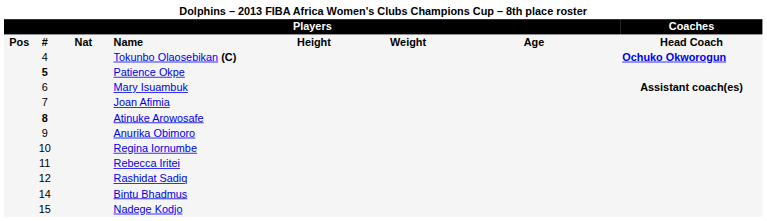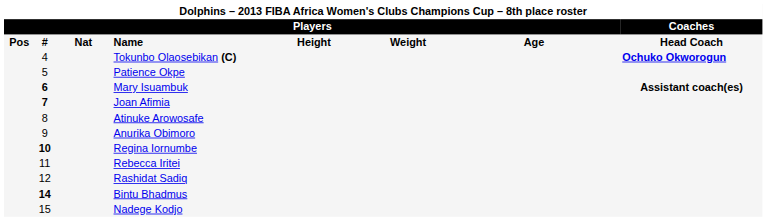Patience Okpe | column 2: bold -> normal
Mary Isuambuk | column 2: normal -> bold
Joan Afimia | column 2: normal -> bold
Atinuke Arowosafe | column 2: bold -> normal
Regina Iornumbe | column 2: normal -> bold
Bintu Bhadmus | column 2: normal -> bold
